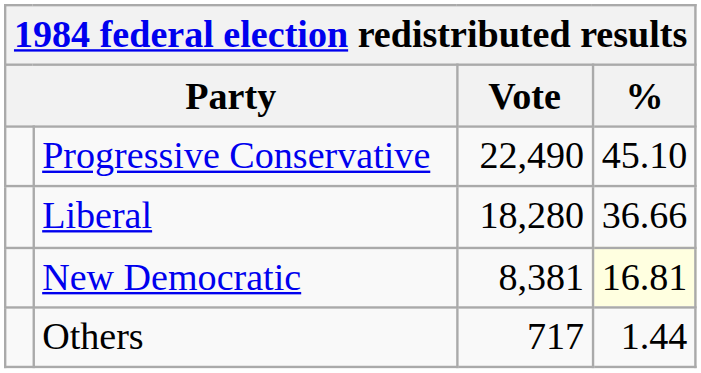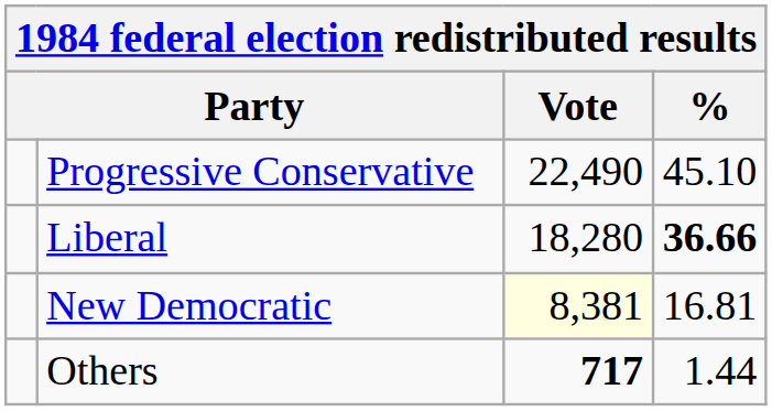Liberal | %: normal -> bold
New Democratic | Vote: no background -> lightyellow background
New Democratic | %: lightyellow background -> no background
Others | Vote: normal -> bold
